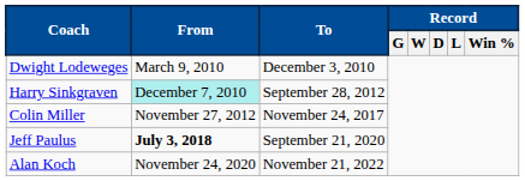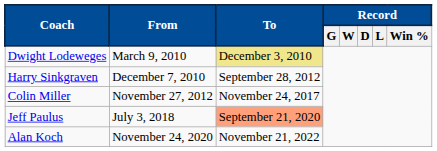Dwight Lodeweges | To: no background -> khaki background
Harry Sinkgraven | From: paleturquoise background -> no background
Jeff Paulus | From: bold -> normal
Jeff Paulus | To: no background -> lightsalmon background
